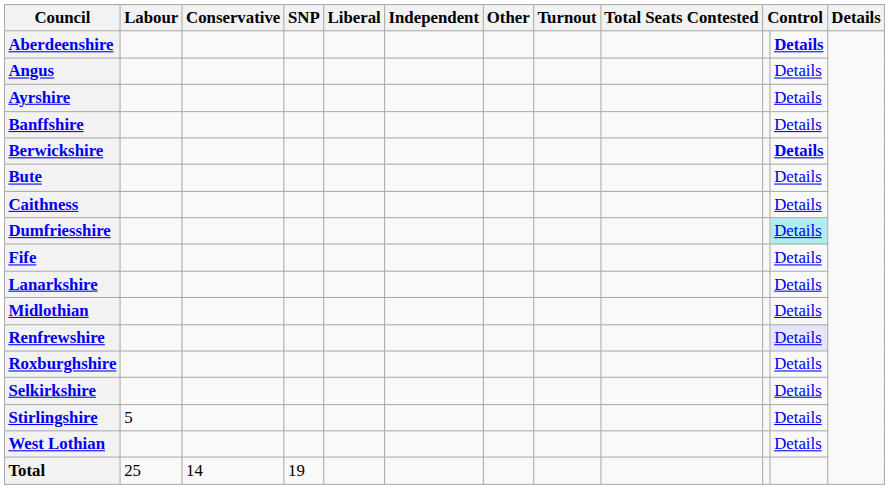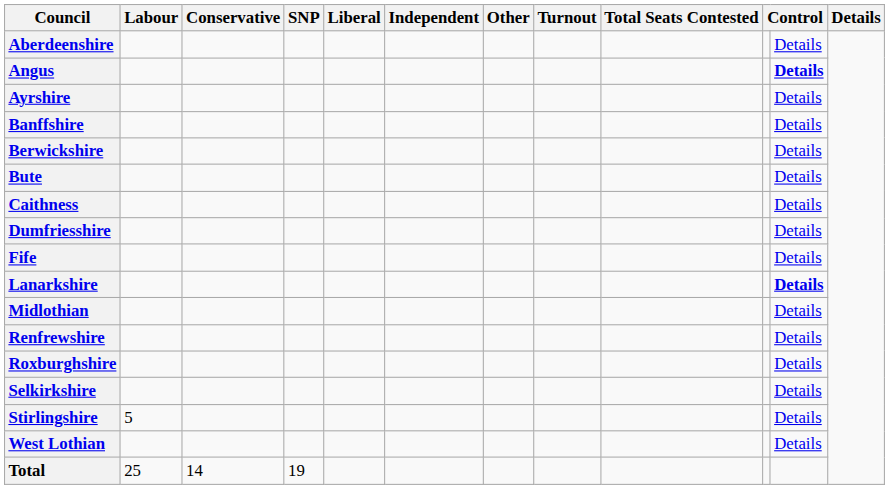Aberdeenshire | column 11: bold -> normal
Angus | column 11: normal -> bold
Berwickshire | column 11: bold -> normal
Dumfriesshire | column 11: paleturquoise background -> no background
Lanarkshire | column 11: normal -> bold
Renfrewshire | column 11: lavender background -> no background
